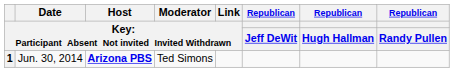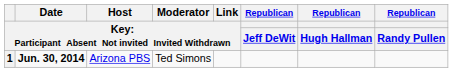1 | column 2: normal -> bold
1 | column 3: bold -> normal
